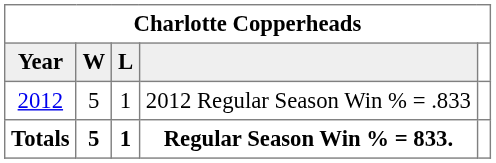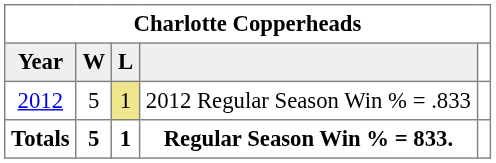2012 Regular Season Win % = .833 | L: no background -> khaki background
